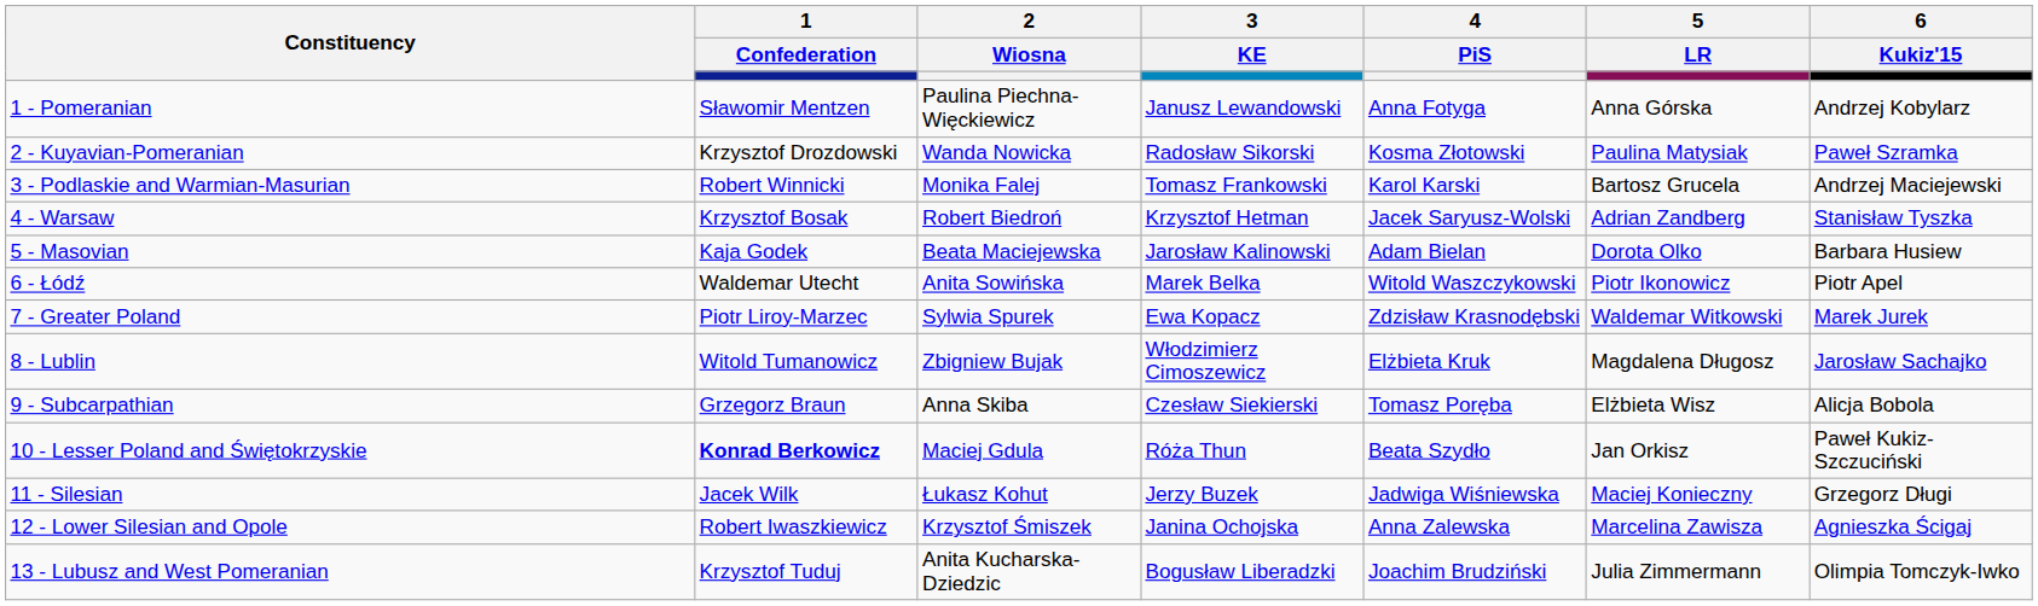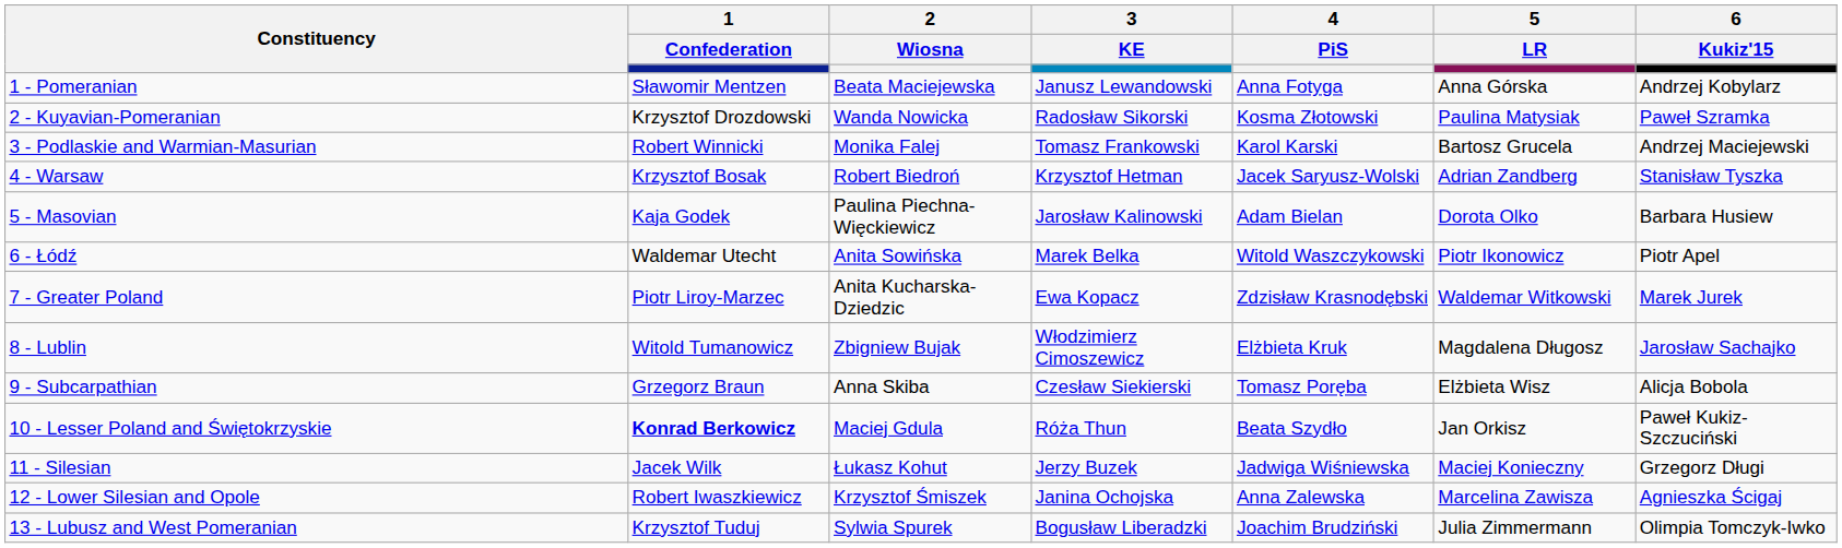1 - Pomeranian | 2 / Wiosna: Paulina Piechna-Więckiewicz -> Beata Maciejewska
5 - Masovian | 2 / Wiosna: Beata Maciejewska -> Paulina Piechna-Więckiewicz
7 - Greater Poland | 2 / Wiosna: Sylwia Spurek -> Anita Kucharska-Dziedzic
13 - Lubusz and West Pomeranian | 2 / Wiosna: Anita Kucharska-Dziedzic -> Sylwia Spurek
